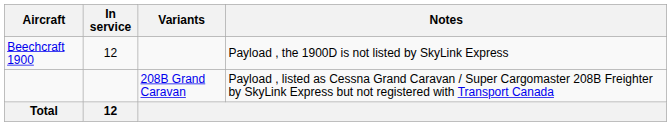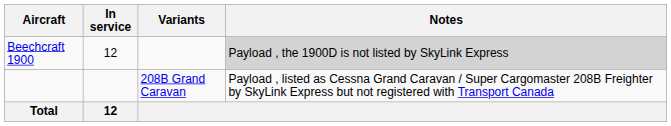Beechcraft 1900 | Notes: no background -> lightgrey background
